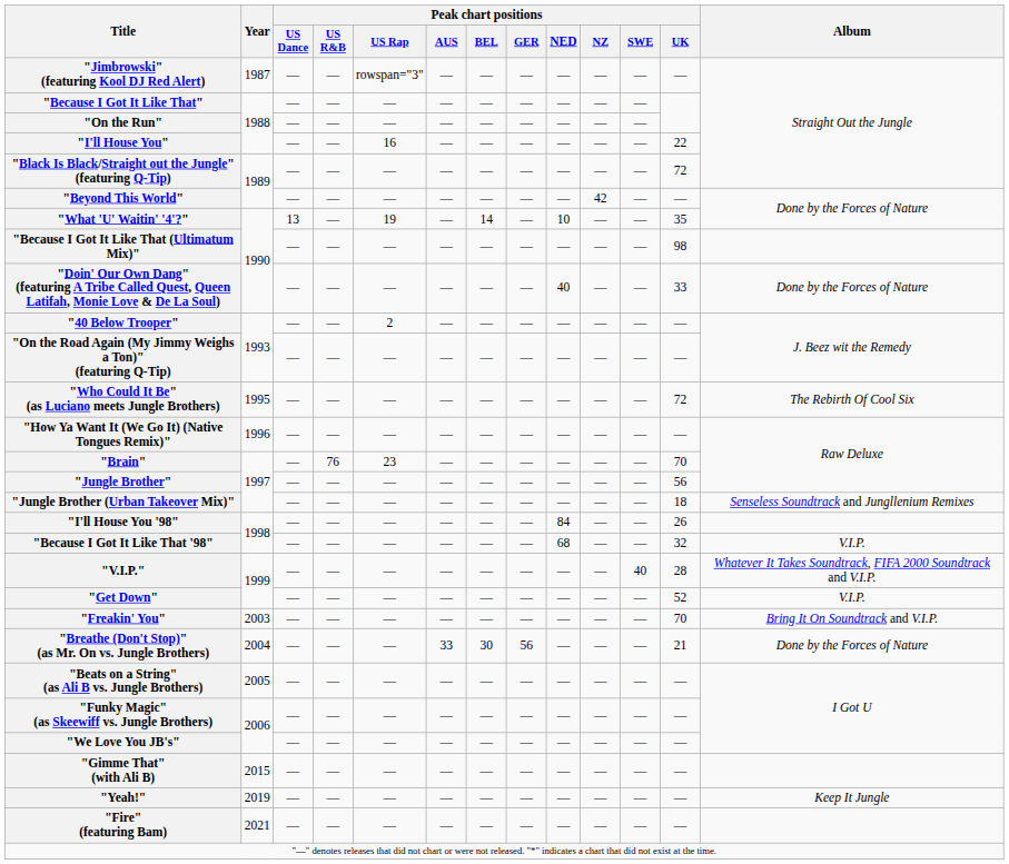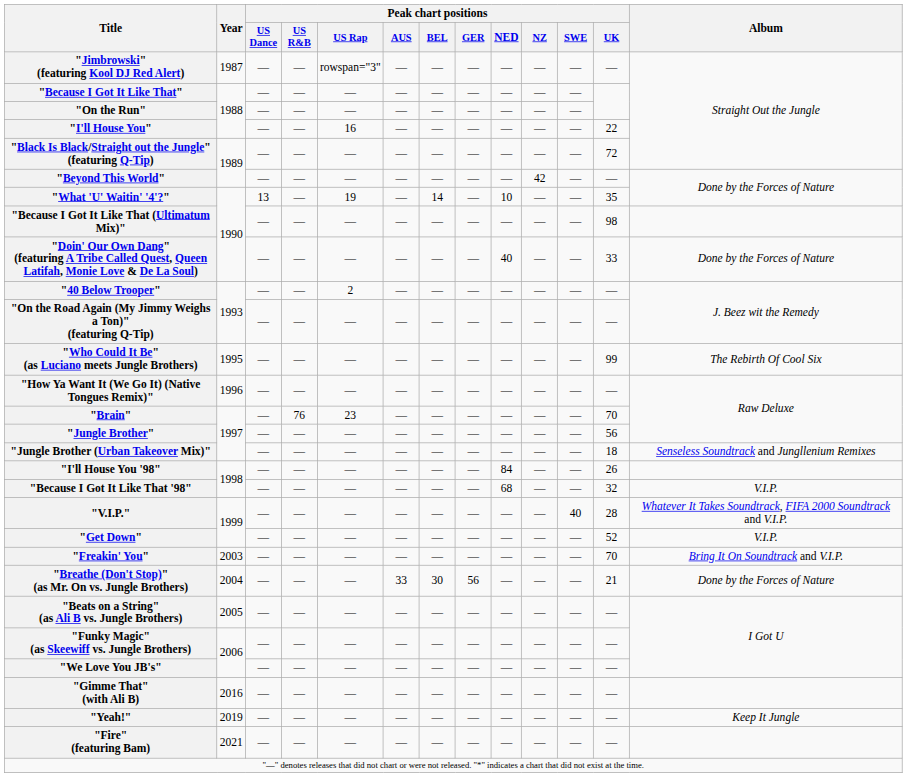"Who Could It Be" (as Luciano meets Jungle Brothers) | Peak chart positions / UK: 72 -> 99
"Gimme That" (with Ali B) | Year: 2015 -> 2016
